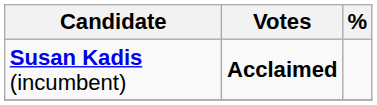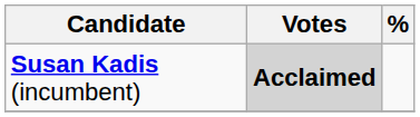Susan Kadis (incumbent) | Votes: no background -> lightgrey background
